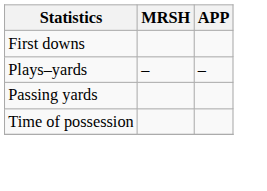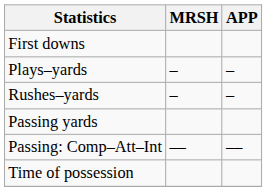+ row: Rushes–yards | – | –
+ row: Passing: Comp–Att–Int | –– | ––
